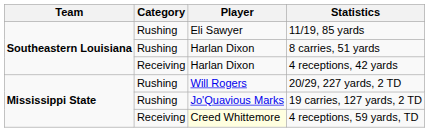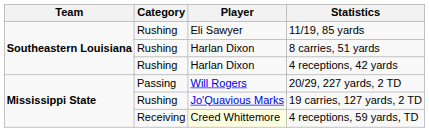4 receptions, 42 yards | Category: Receiving -> Rushing
20/29, 227 yards, 2 TD | Category: Rushing -> Passing
